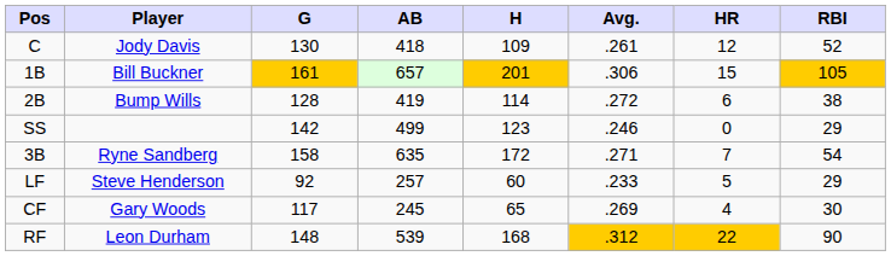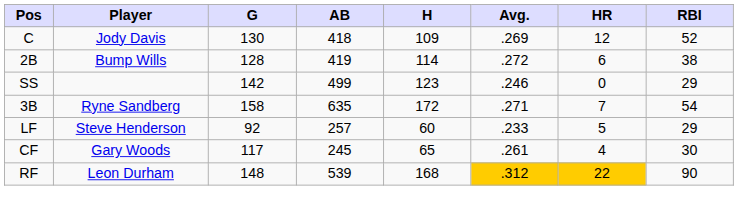C | Avg.: .261 -> .269
- row: 1B | Bill Buckner | 161 | 657 | 201 | .306 | 15 | 105
CF | Avg.: .269 -> .261
